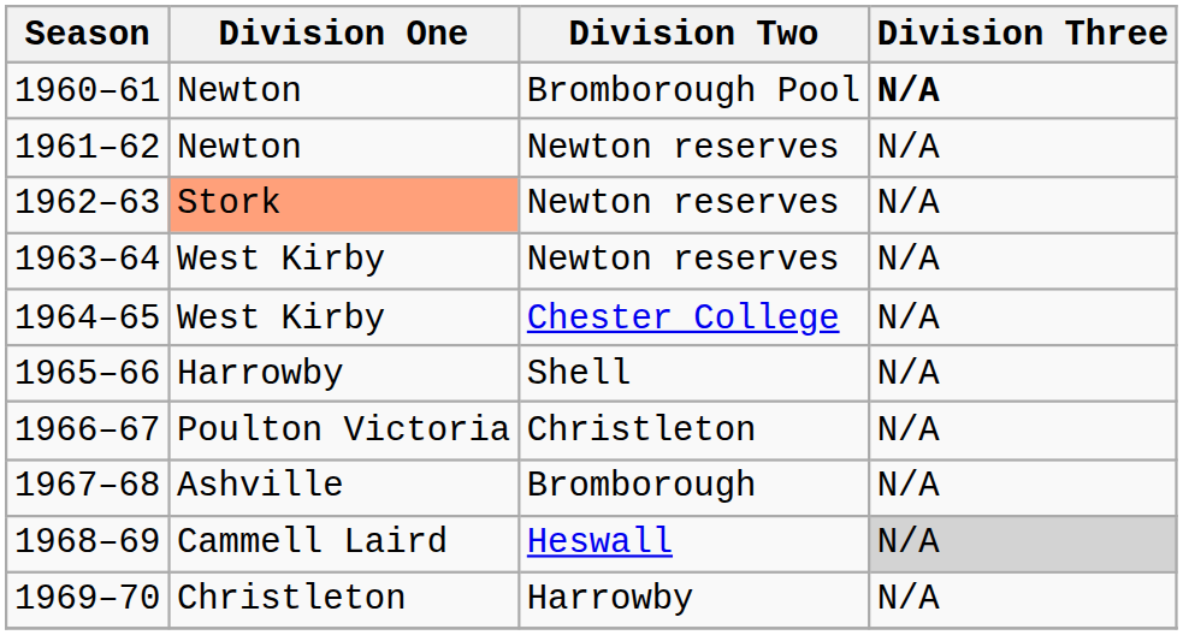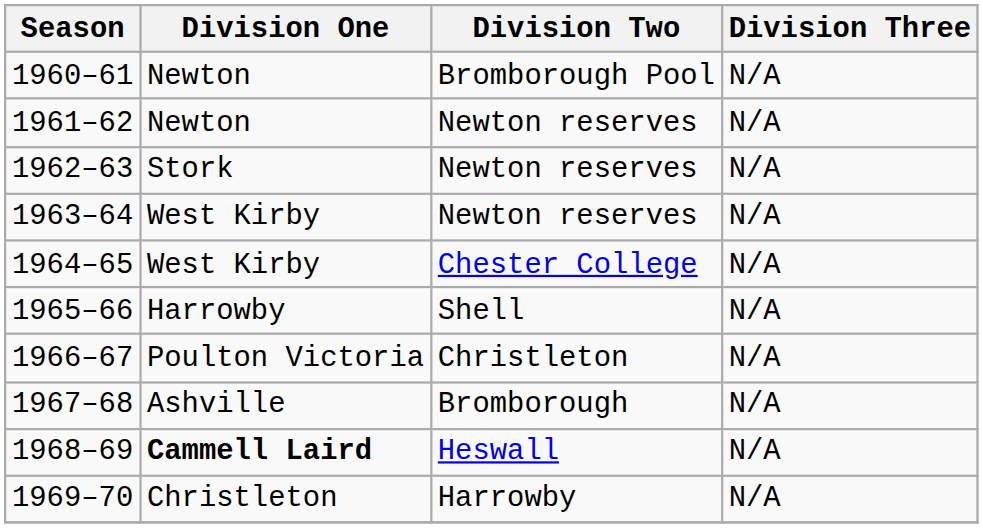1960–61 | Division Three: bold -> normal
1962–63 | Division One: lightsalmon background -> no background
1968–69 | Division One: normal -> bold
1968–69 | Division Three: lightgrey background -> no background
